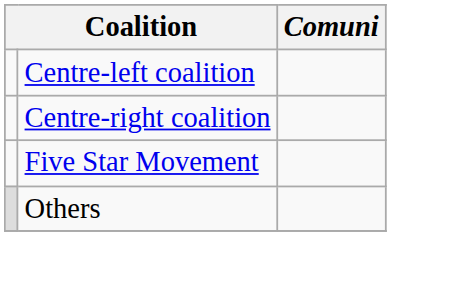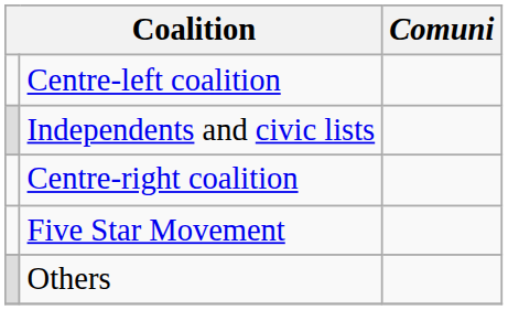+ row: Independents and civic lists
